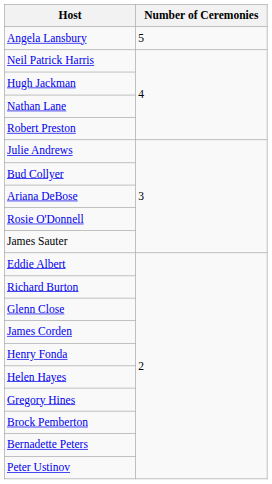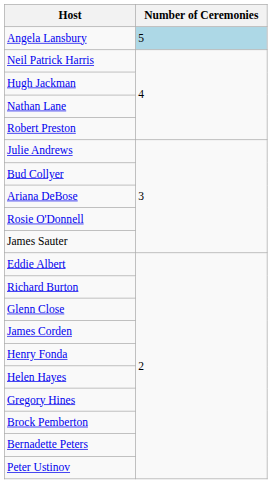Angela Lansbury | Number of Ceremonies: no background -> lightblue background
